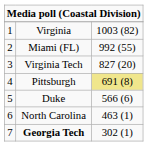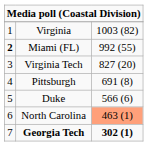Miami (FL) | column 1: normal -> bold
Pittsburgh | column 3: khaki background -> no background
North Carolina | column 3: no background -> lightsalmon background
Georgia Tech | column 3: normal -> bold
